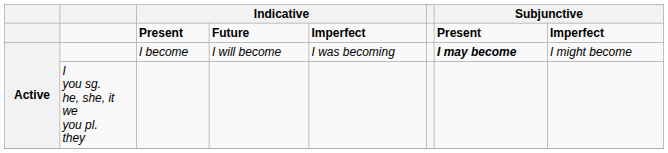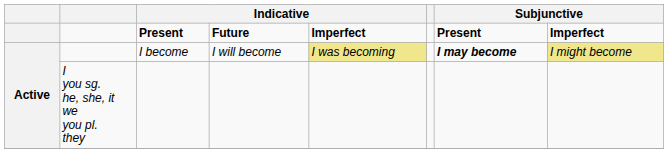I become | column 5: no background -> khaki background
I become | column 8: no background -> khaki background
